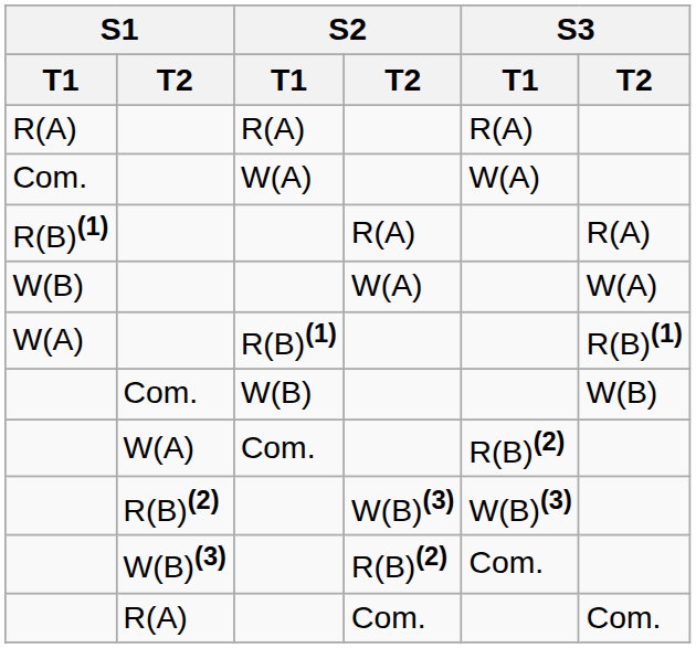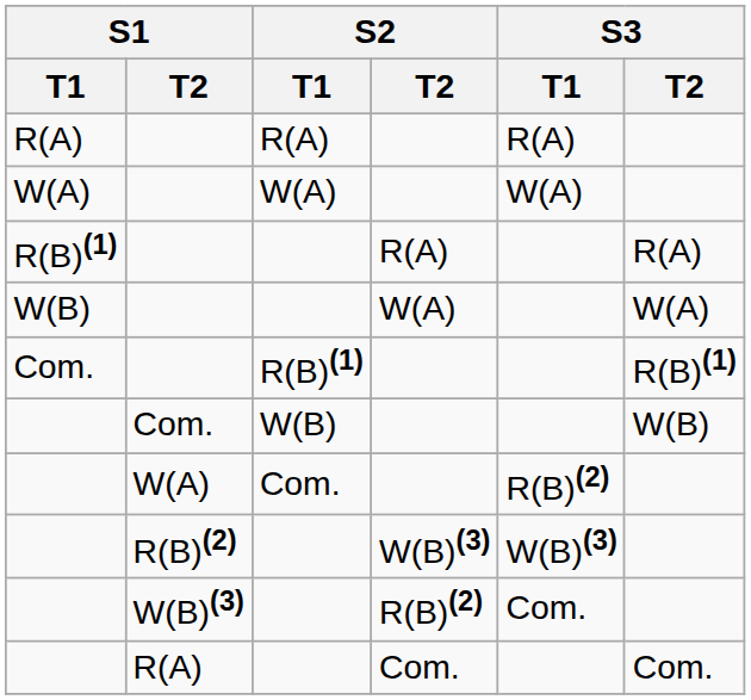row 4 | S1 / T1: Com. -> W(A)
row 7 | S1 / T1: W(A) -> Com.
